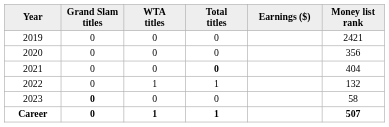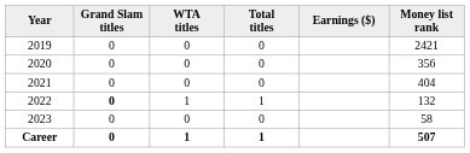2021 | column 4: bold -> normal
2022 | column 2: normal -> bold
2023 | column 2: bold -> normal
